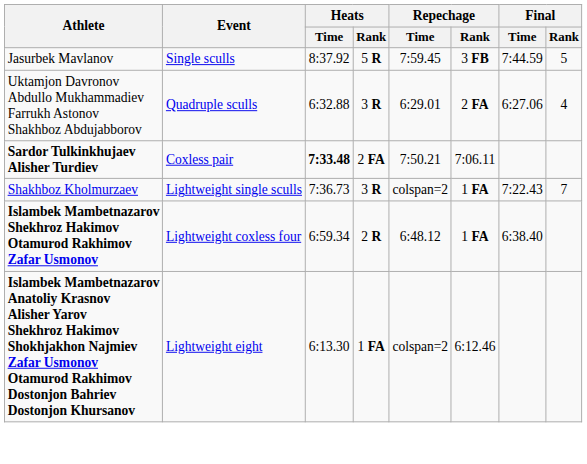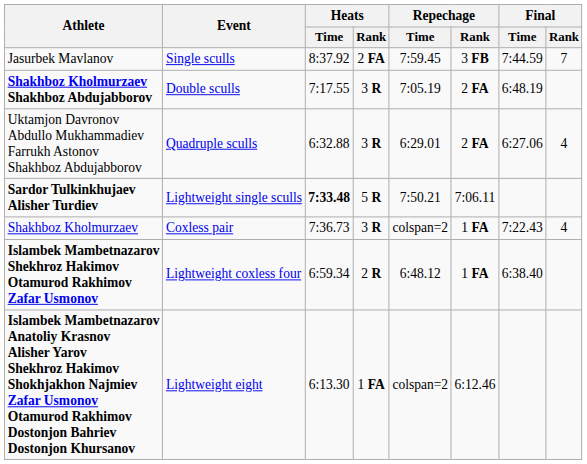Jasurbek Mavlanov | Heats / Rank: 5 R -> 2 FA
Jasurbek Mavlanov | Final / Rank: 5 -> 7
+ row: Shakhboz Kholmurzaev Shakhboz Abdujabborov | Double sculls | 7:17.55 | 3 R | 7:05.19 | 2 FA | 6:48.19
Sardor Tulkinkhujaev Alisher Turdiev | Event: Coxless pair -> Lightweight single sculls
Sardor Tulkinkhujaev Alisher Turdiev | Heats / Rank: 2 FA -> 5 R
Shakhboz Kholmurzaev | Event: Lightweight single sculls -> Coxless pair
Shakhboz Kholmurzaev | Final / Rank: 7 -> 4
